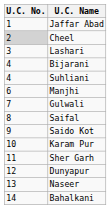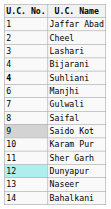Cheel | U.C. No.: lightgrey background -> no background
Suhliani | U.C. No.: normal -> bold
Saido Kot | U.C. No.: no background -> lightgrey background
Dunyapur | U.C. No.: no background -> paleturquoise background
